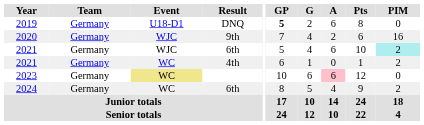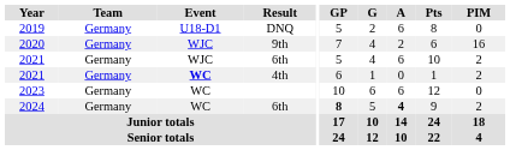2019 | GP: bold -> normal
2021 / 6th | PIM: paleturquoise background -> no background
2021 / 4th | Event: normal -> bold
2023 | Event: khaki background -> no background
2023 | A: pink background -> no background
2024 | GP: normal -> bold
2024 | A: normal -> bold
